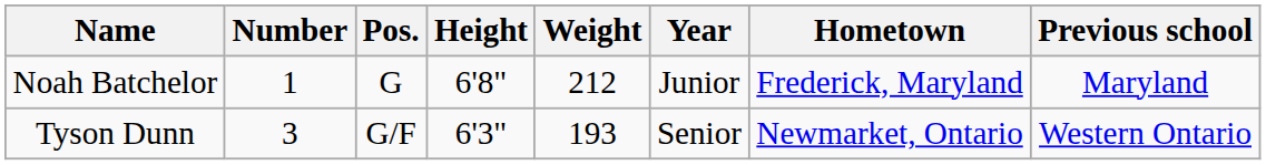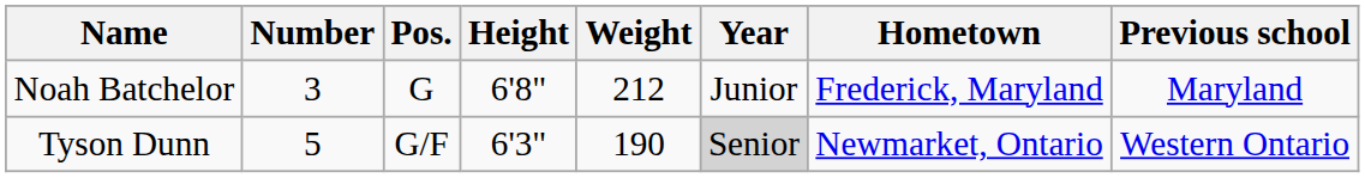Noah Batchelor | Number: 1 -> 3
Tyson Dunn | Number: 3 -> 5
Tyson Dunn | Weight: 193 -> 190
Tyson Dunn | Year: no background -> lightgrey background
